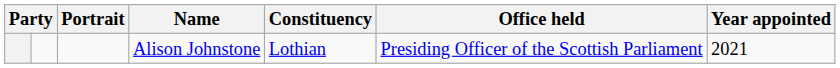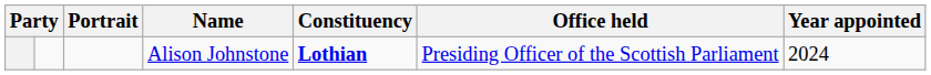Alison Johnstone | Constituency: normal -> bold
Alison Johnstone | Year appointed: 2021 -> 2024
